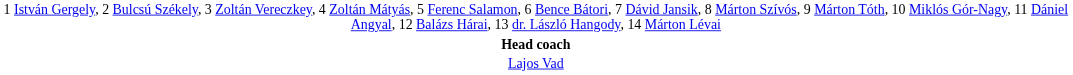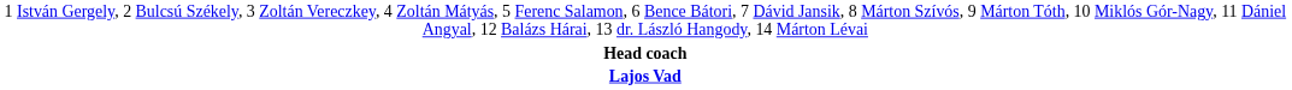row 3 | column 1: normal -> bold
